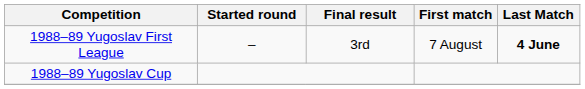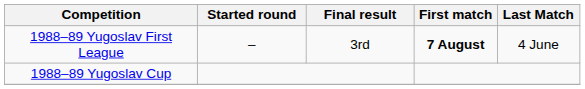1988–89 Yugoslav First League | First match: normal -> bold
1988–89 Yugoslav First League | Last Match: bold -> normal
